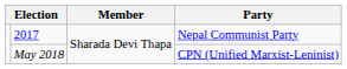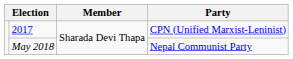2017 | Party: Nepal Communist Party -> CPN (Unified Marxist-Leninist)
May 2018 | Party: CPN (Unified Marxist-Leninist) -> Nepal Communist Party
